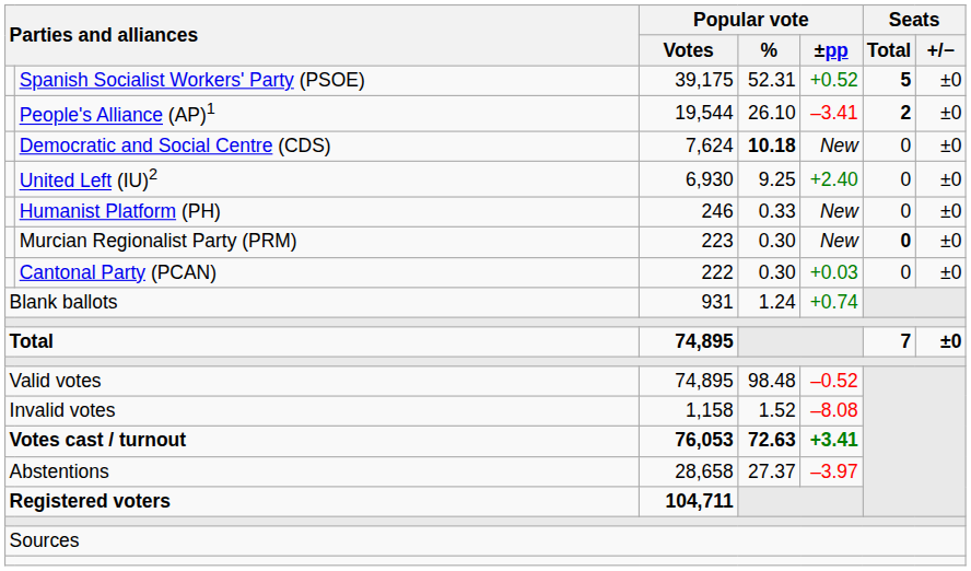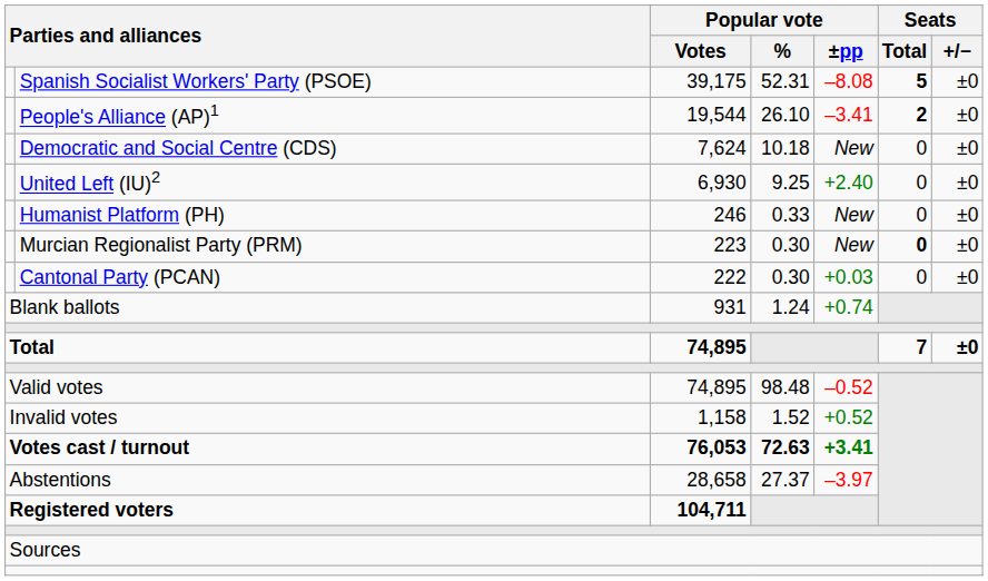Spanish Socialist Workers' Party (PSOE) | Popular vote / ±pp: +0.52 -> –8.08
Democratic and Social Centre (CDS) | Popular vote / %: bold -> normal
Invalid votes | Popular vote / ±pp: –8.08 -> +0.52
